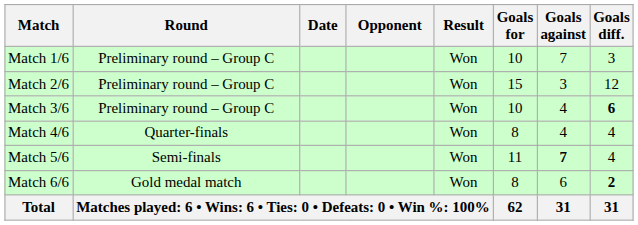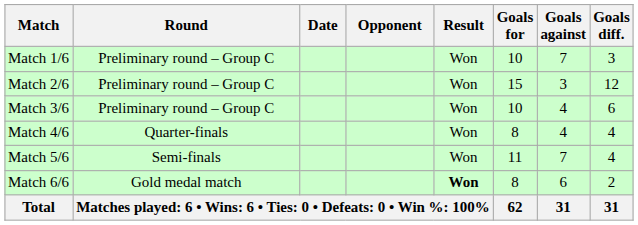Match 3/6 | Goals diff.: bold -> normal
Match 5/6 | Goals against: bold -> normal
Match 6/6 | Result: normal -> bold
Match 6/6 | Goals diff.: bold -> normal
